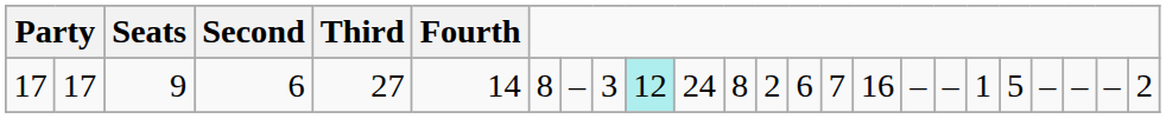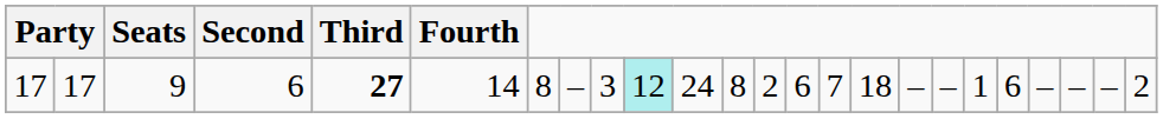row 2 | Third: normal -> bold
row 2 | column 16: 16 -> 18
row 2 | column 20: 5 -> 6
